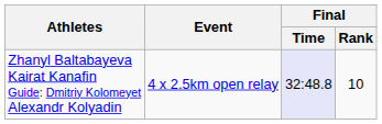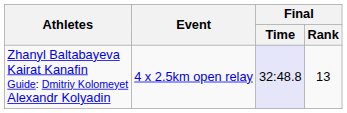row 3 | Final / Rank: 10 -> 13
